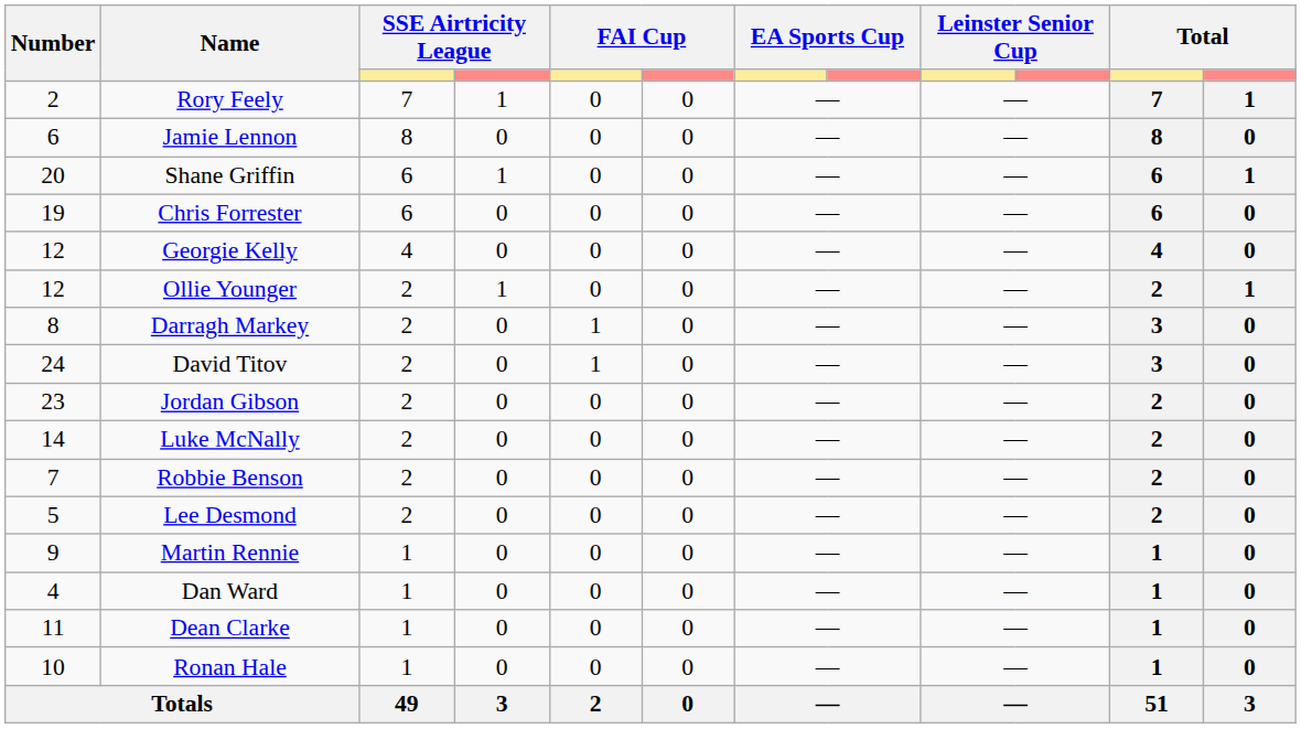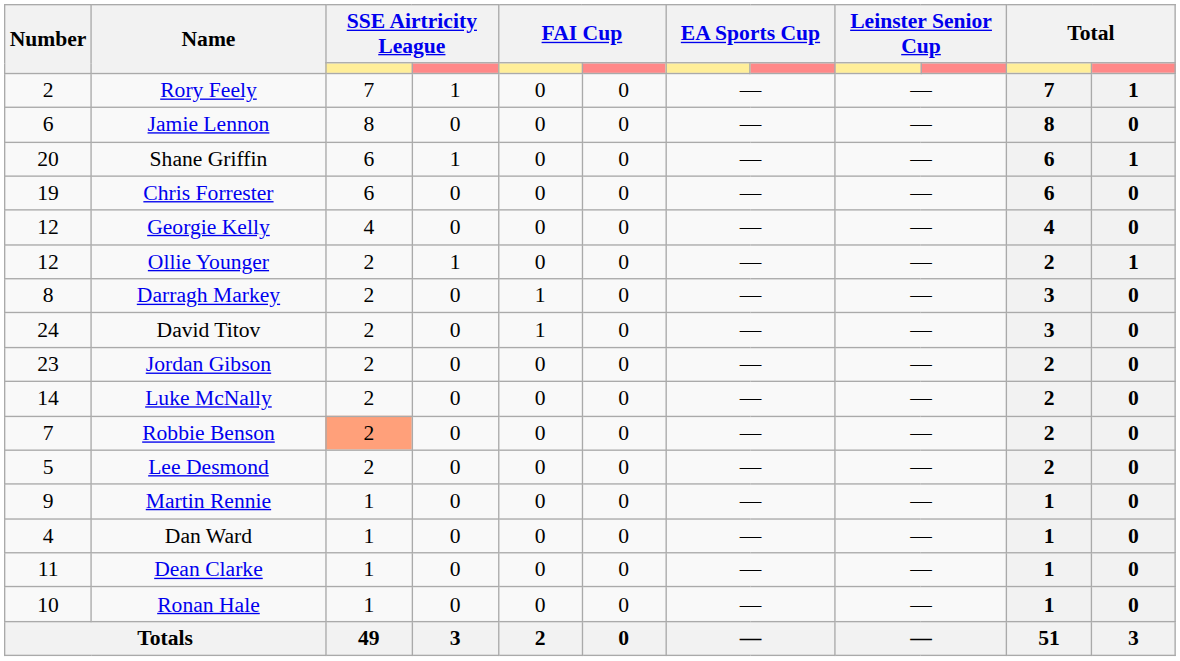Robbie Benson | column 3: no background -> lightsalmon background
